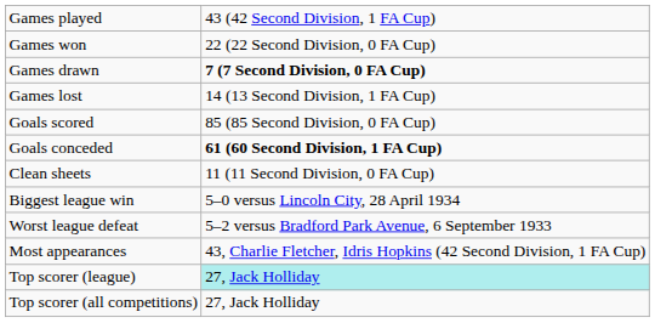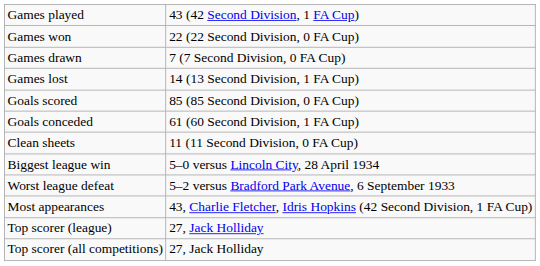Games drawn | column 2: bold -> normal
Goals conceded | column 2: bold -> normal
Top scorer (league) | column 2: paleturquoise background -> no background
